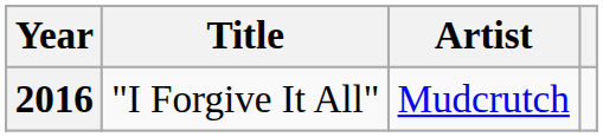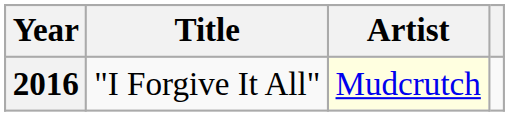row 2 | Artist: no background -> lightyellow background
